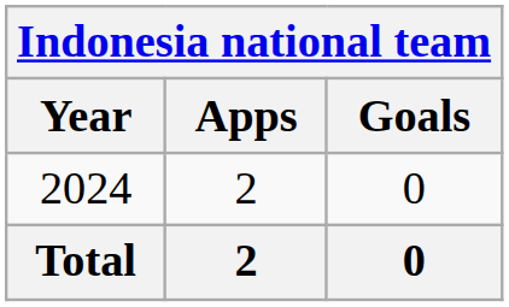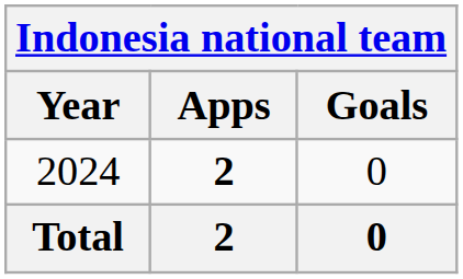2024 | Apps: normal -> bold
